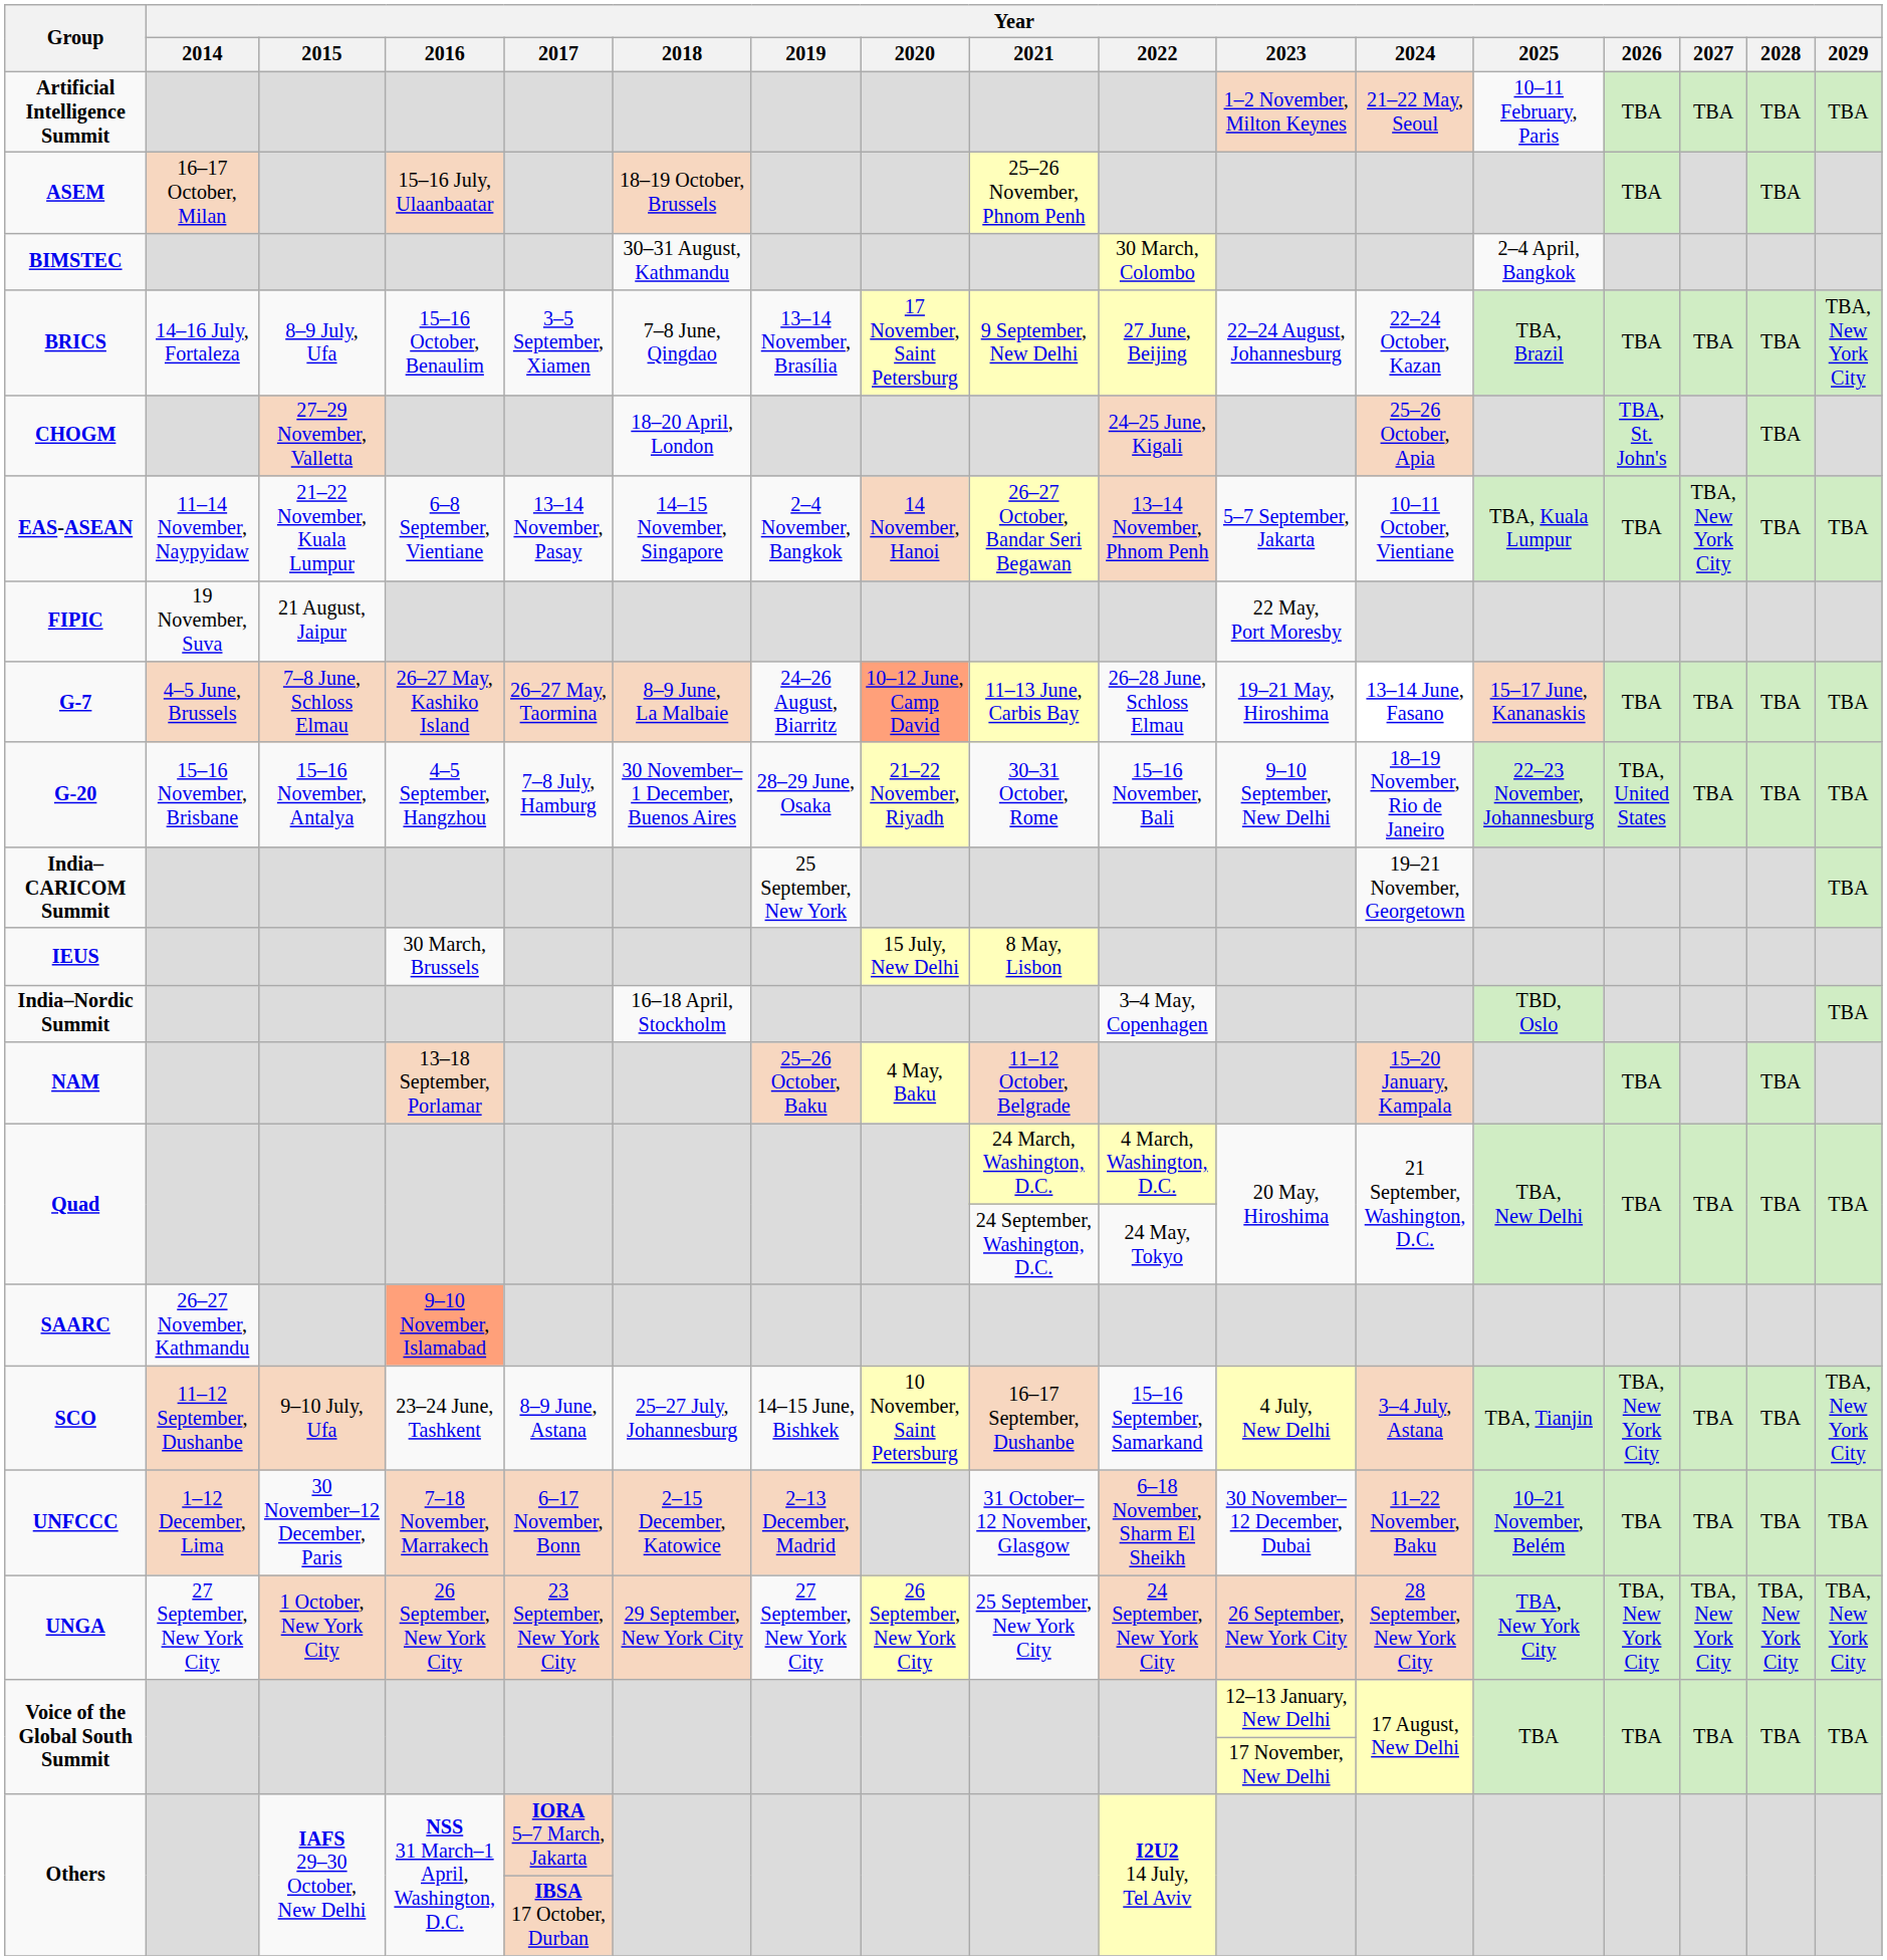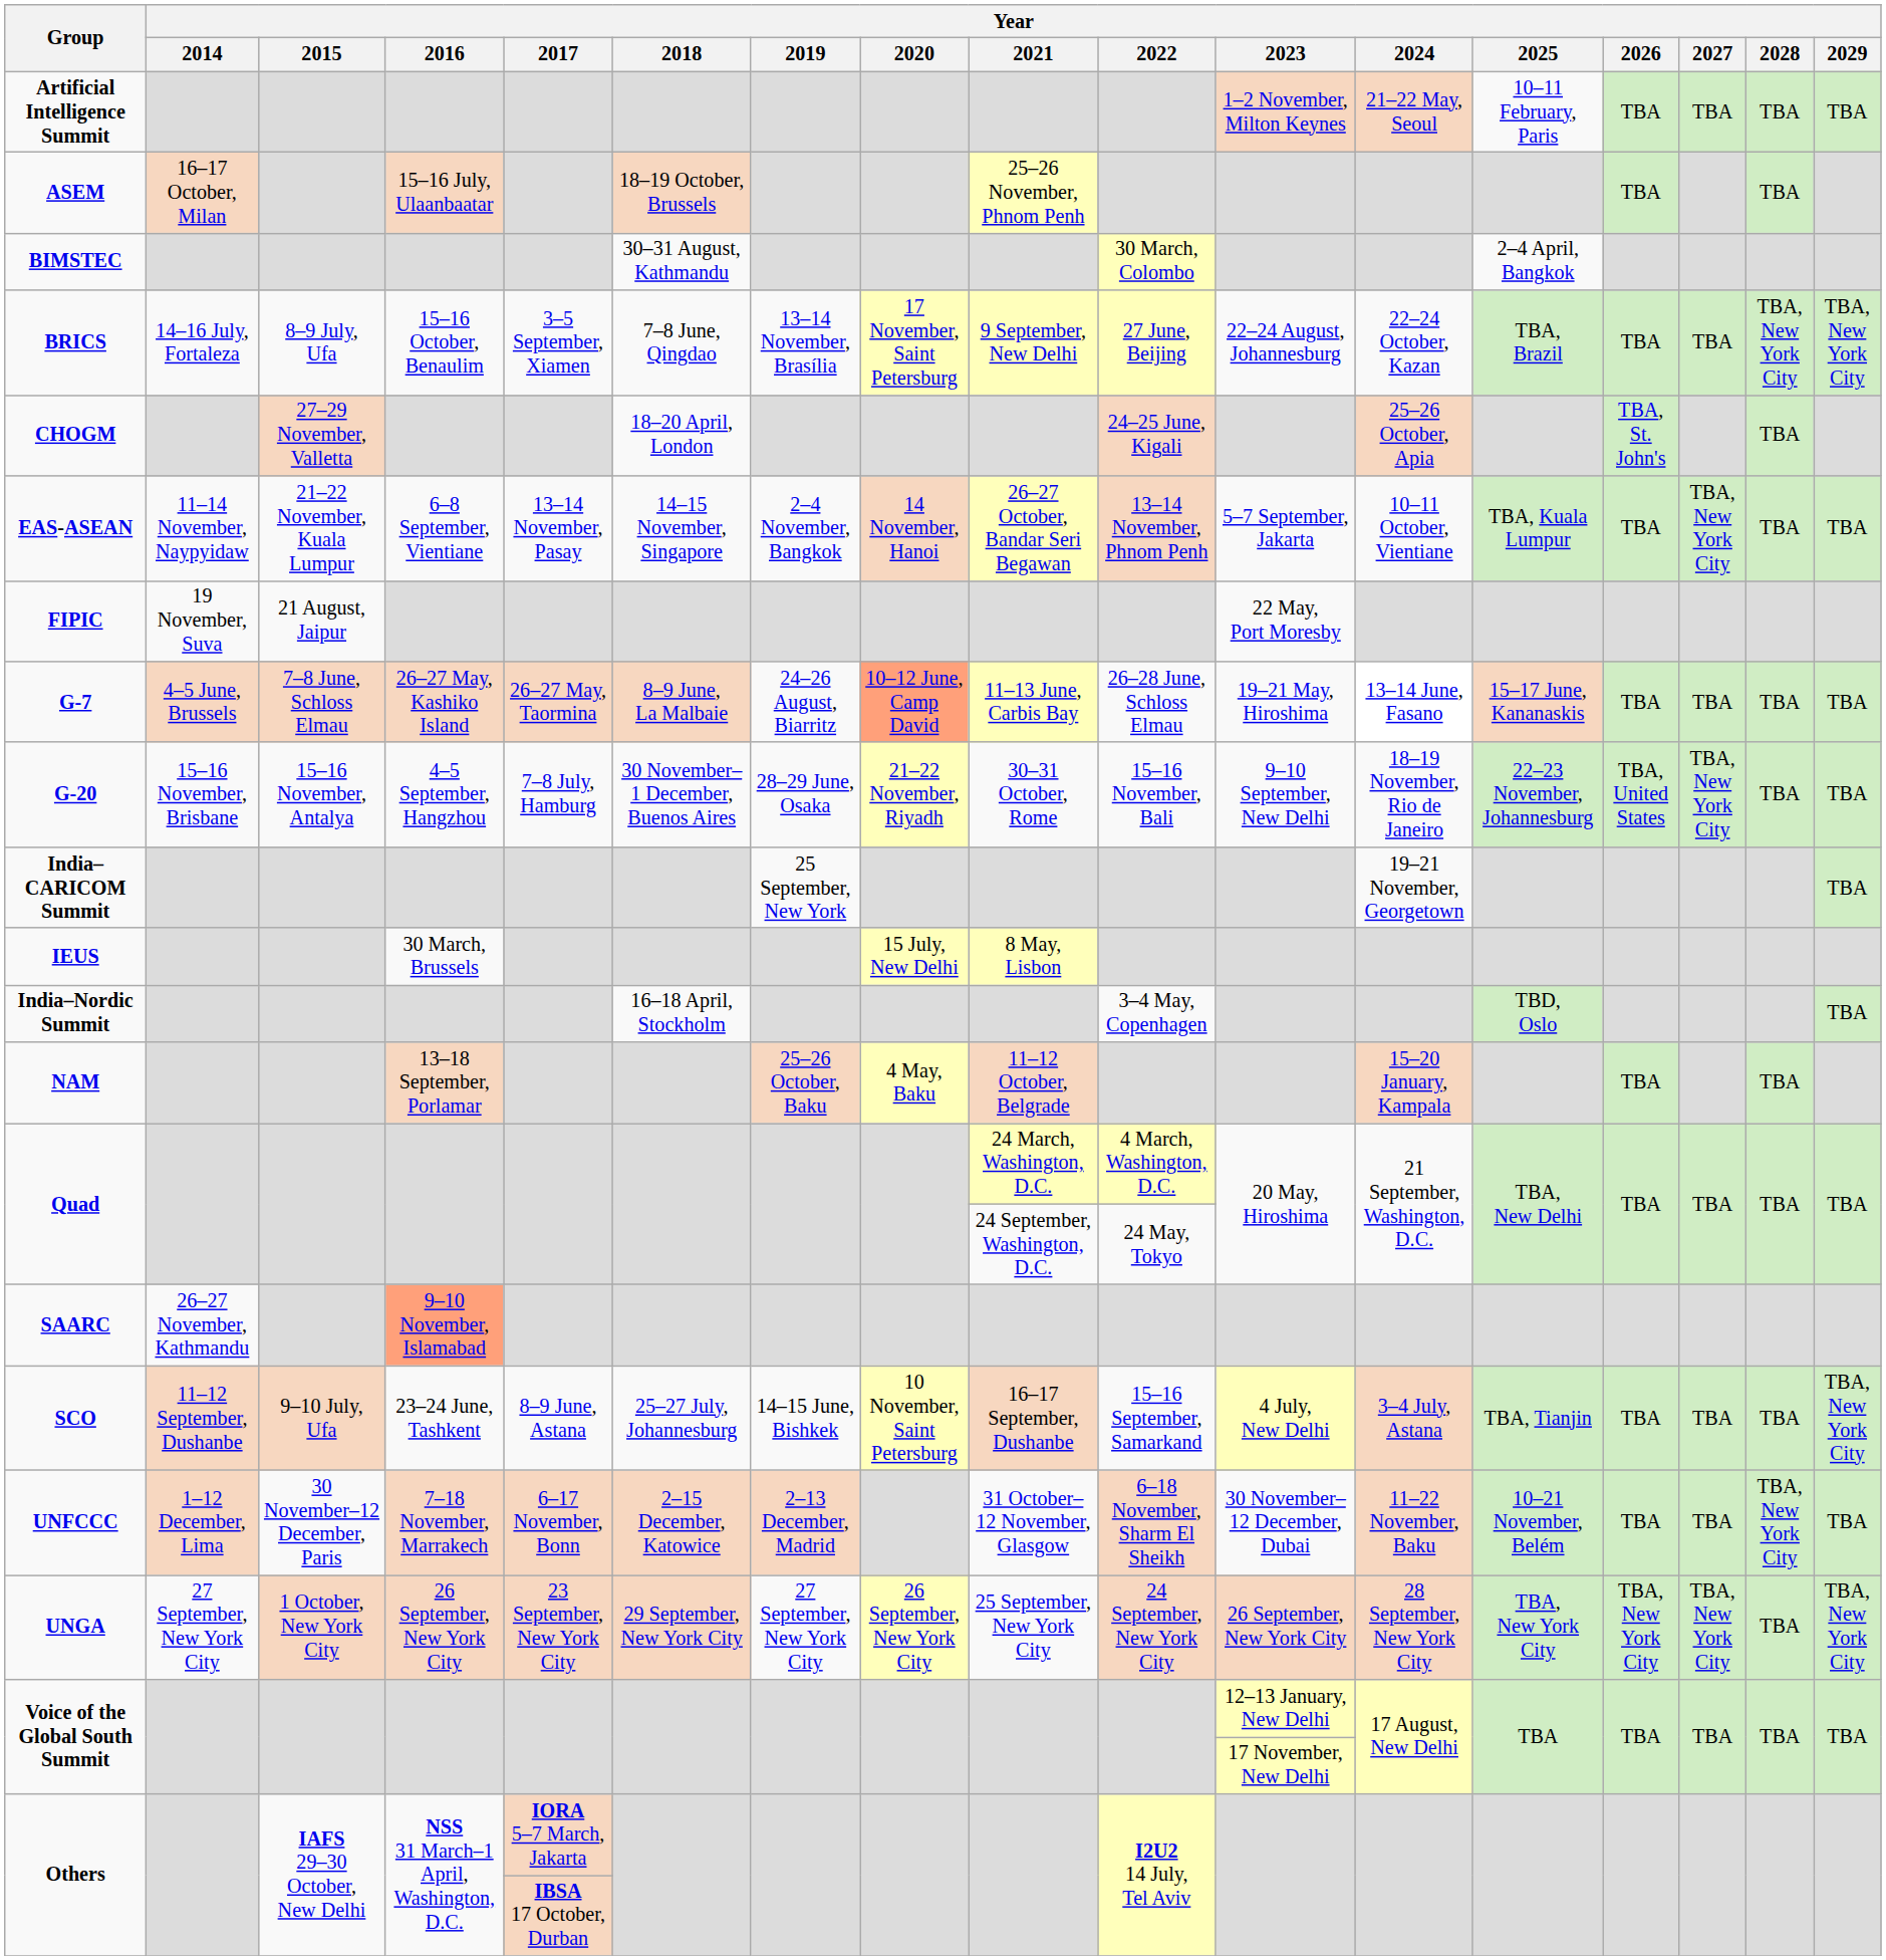BRICS | Year / 2028: TBA -> TBA, New York City
G-20 | Year / 2027: TBA -> TBA, New York City
SCO | Year / 2026: TBA, New York City -> TBA
UNFCCC | Year / 2028: TBA -> TBA, New York City
UNGA | Year / 2028: TBA, New York City -> TBA
